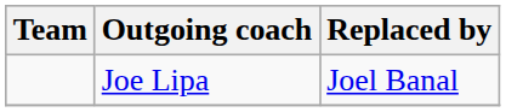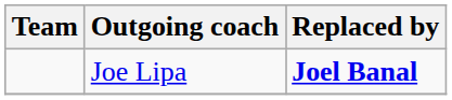Joe Lipa | Replaced by: normal -> bold
